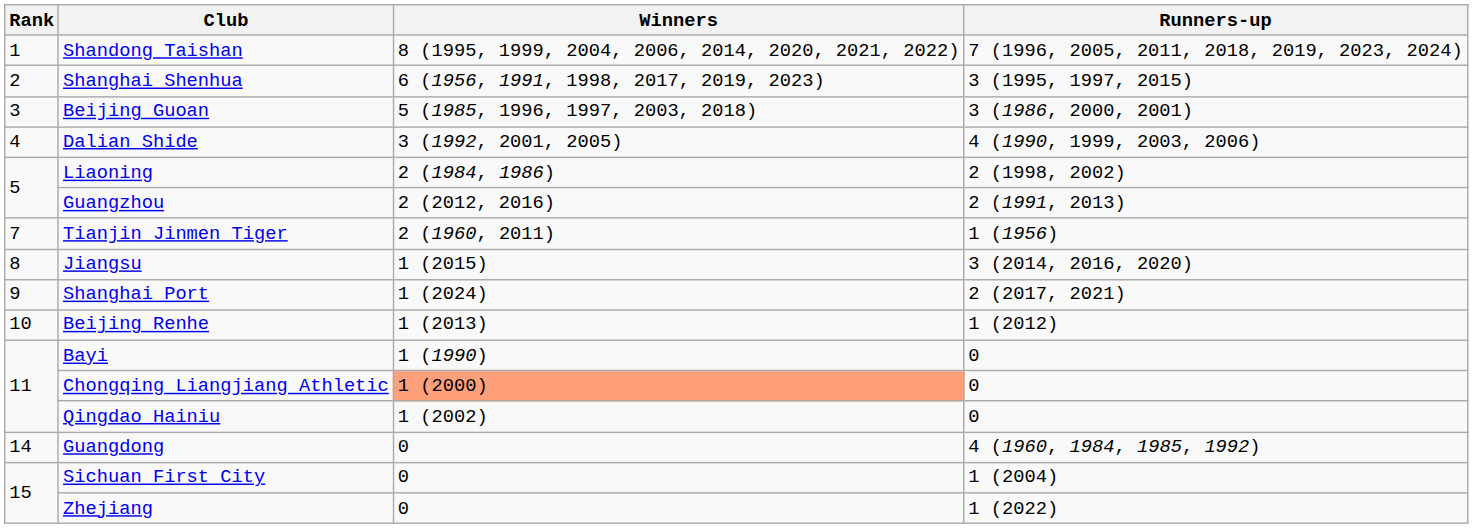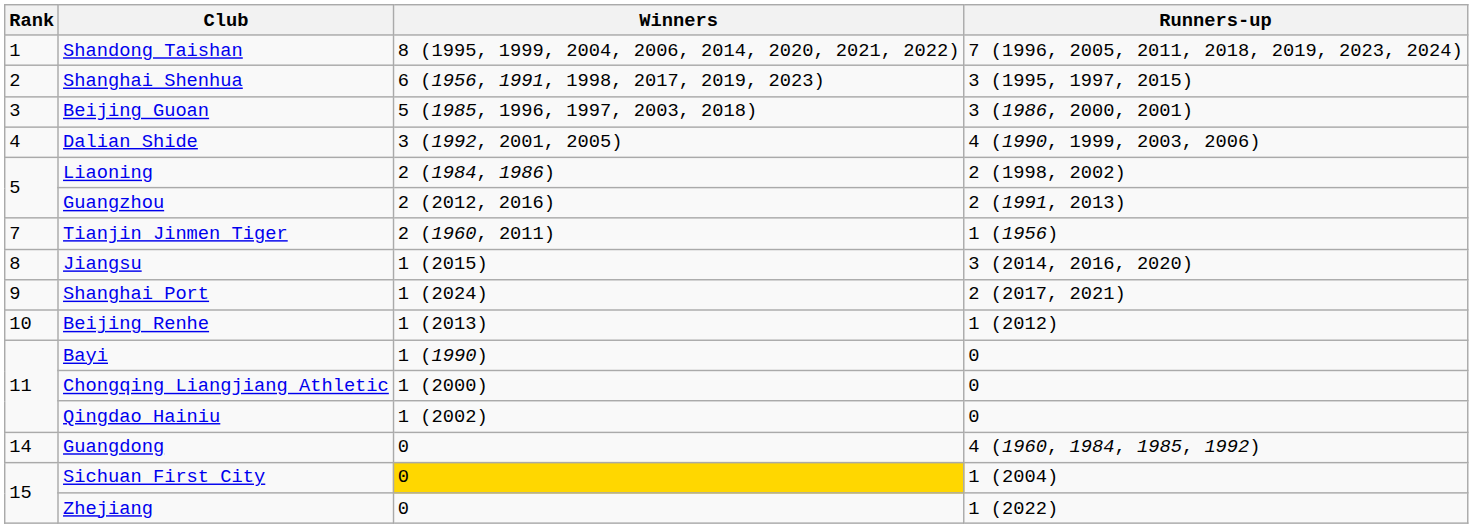Chongqing Liangjiang Athletic | Winners: lightsalmon background -> no background
Sichuan First City | Winners: no background -> gold background
